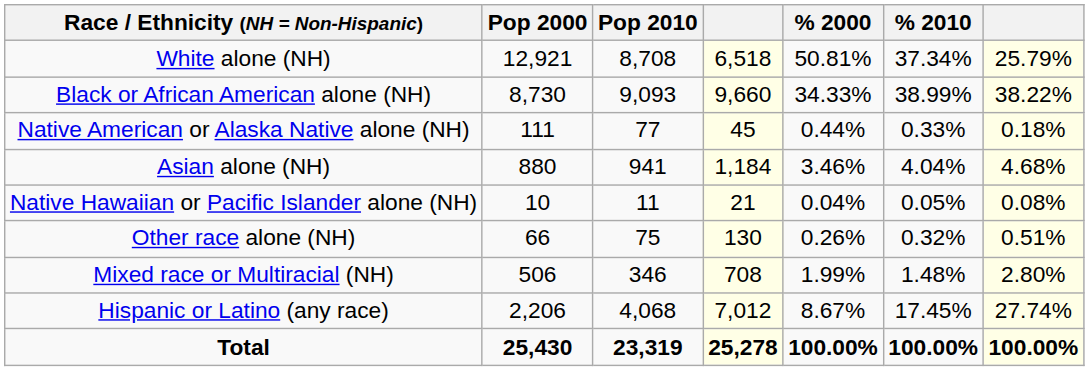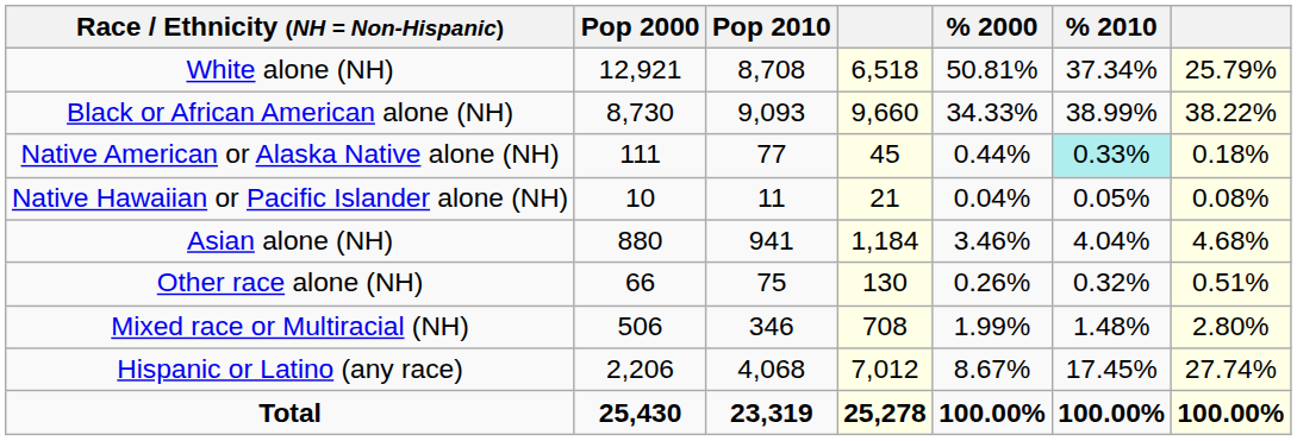Native American or Alaska Native alone (NH) | % 2010: no background -> paleturquoise background
rows swapped: Asian alone (NH) <-> Native Hawaiian or Pacific Islander alone (NH)
